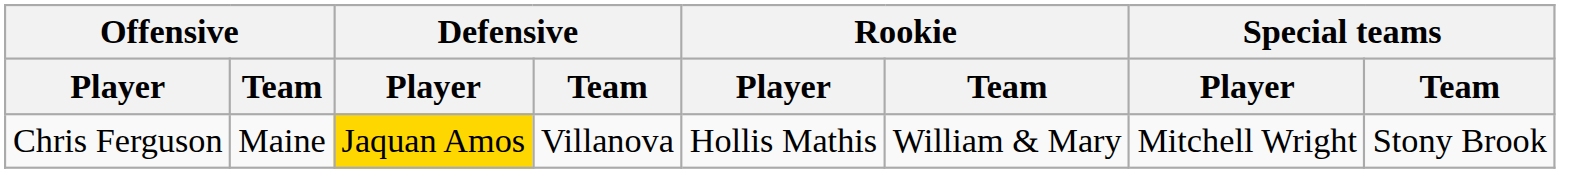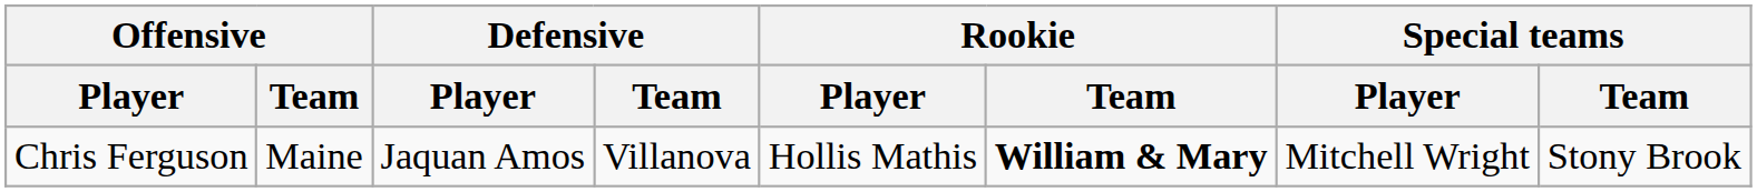Chris Ferguson | Defensive / Player: gold background -> no background
Chris Ferguson | Rookie / Team: normal -> bold
